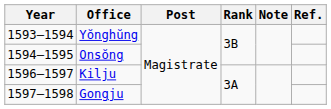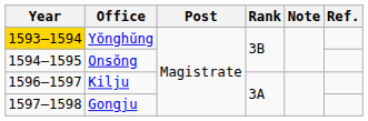Yŏnghŭng | Year: no background -> gold background
